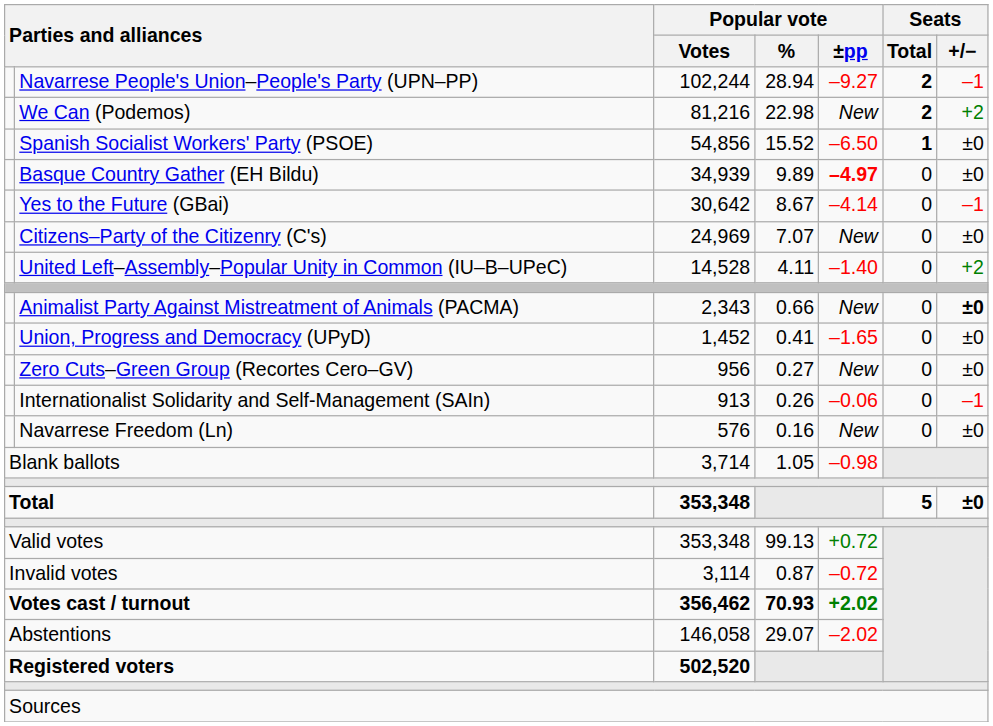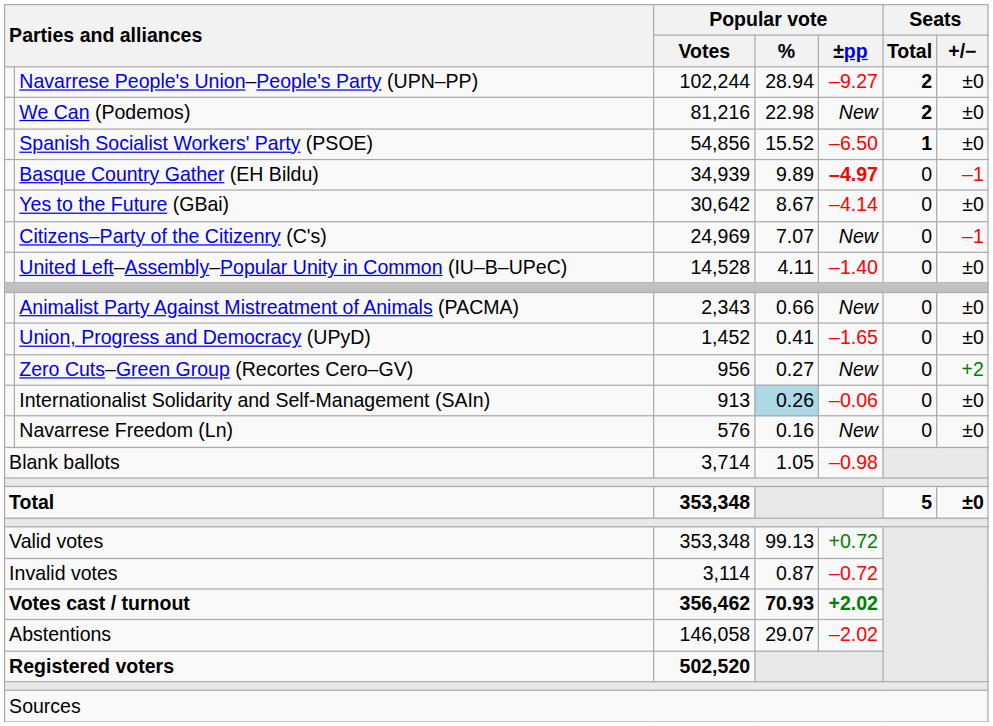Navarrese People's Union–People's Party (UPN–PP) | Seats / +/−: –1 -> ±0
We Can (Podemos) | Seats / +/−: +2 -> ±0
Basque Country Gather (EH Bildu) | Seats / +/−: ±0 -> –1
Yes to the Future (GBai) | Seats / +/−: –1 -> ±0
Citizens–Party of the Citizenry (C's) | Seats / +/−: ±0 -> –1
United Left–Assembly–Popular Unity in Common (IU–B–UPeC) | Seats / +/−: +2 -> ±0
Animalist Party Against Mistreatment of Animals (PACMA) | Seats / +/−: bold -> normal
Zero Cuts–Green Group (Recortes Cero–GV) | Seats / +/−: ±0 -> +2
Internationalist Solidarity and Self-Management (SAIn) | Popular vote / %: no background -> lightblue background
Internationalist Solidarity and Self-Management (SAIn) | Seats / +/−: –1 -> ±0
